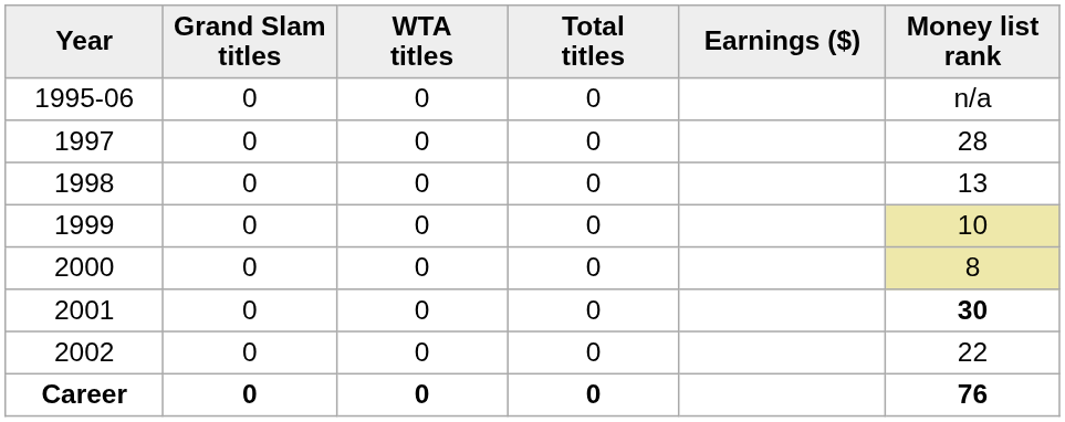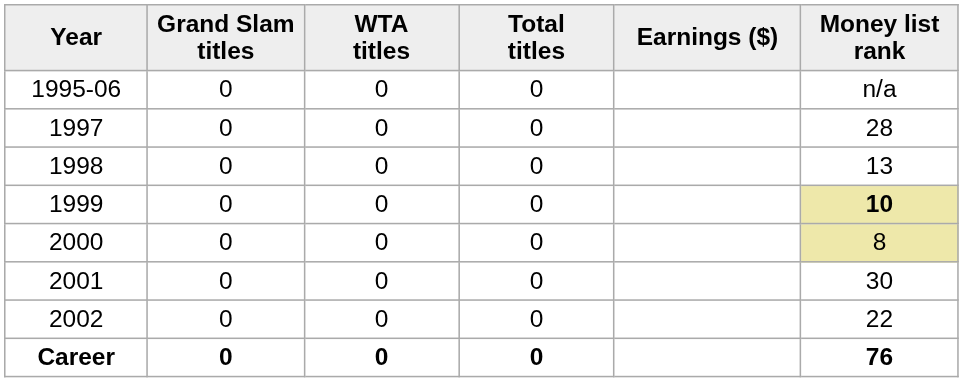1999 | column 6: normal -> bold
2001 | column 6: bold -> normal
